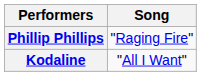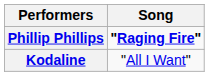Phillip Phillips | Song: normal -> bold
